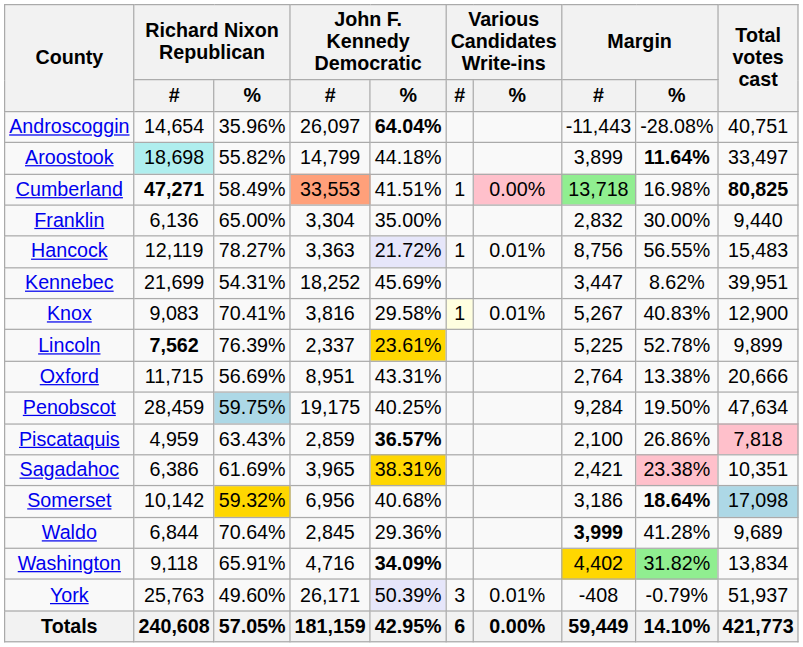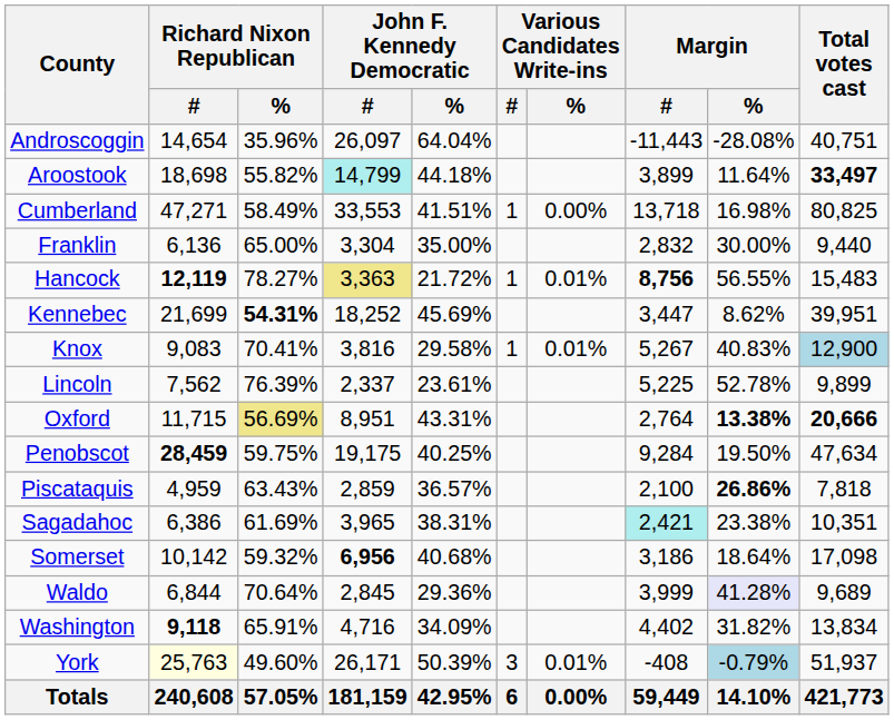Androscoggin | John F. Kennedy Democratic / %: bold -> normal
Aroostook | Richard Nixon Republican / #: paleturquoise background -> no background
Aroostook | John F. Kennedy Democratic / #: no background -> paleturquoise background
Aroostook | Margin / %: bold -> normal
Aroostook | Total votes cast: normal -> bold
Cumberland | Richard Nixon Republican / #: bold -> normal
Cumberland | John F. Kennedy Democratic / #: lightsalmon background -> no background
Cumberland | Various Candidates Write-ins / %: pink background -> no background
Cumberland | Margin / #: lightgreen background -> no background
Cumberland | Total votes cast: bold -> normal
Hancock | Richard Nixon Republican / #: normal -> bold
Hancock | John F. Kennedy Democratic / #: no background -> khaki background
Hancock | John F. Kennedy Democratic / %: lavender background -> no background
Hancock | Margin / #: normal -> bold
Kennebec | Richard Nixon Republican / %: normal -> bold
Knox | Various Candidates Write-ins / #: lightyellow background -> no background
Knox | Total votes cast: no background -> lightblue background
Lincoln | Richard Nixon Republican / #: bold -> normal
Lincoln | John F. Kennedy Democratic / %: gold background -> no background
Oxford | Richard Nixon Republican / %: no background -> khaki background
Oxford | Margin / %: normal -> bold
Oxford | Total votes cast: normal -> bold
Penobscot | Richard Nixon Republican / #: normal -> bold
Penobscot | Richard Nixon Republican / %: lightblue background -> no background
Piscataquis | John F. Kennedy Democratic / %: bold -> normal
Piscataquis | Margin / %: normal -> bold
Piscataquis | Total votes cast: pink background -> no background
Sagadahoc | John F. Kennedy Democratic / %: gold background -> no background
Sagadahoc | Margin / #: no background -> paleturquoise background
Sagadahoc | Margin / %: pink background -> no background
Somerset | Richard Nixon Republican / %: gold background -> no background
Somerset | John F. Kennedy Democratic / #: normal -> bold
Somerset | Margin / %: bold -> normal
Somerset | Total votes cast: lightblue background -> no background
Waldo | Margin / #: bold -> normal
Waldo | Margin / %: no background -> lavender background
Washington | Richard Nixon Republican / #: normal -> bold
Washington | John F. Kennedy Democratic / %: bold -> normal
Washington | Margin / #: gold background -> no background
Washington | Margin / %: lightgreen background -> no background
York | Richard Nixon Republican / #: no background -> lightyellow background
York | John F. Kennedy Democratic / %: lavender background -> no background
York | Margin / %: no background -> lightblue background
